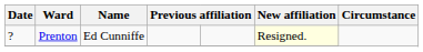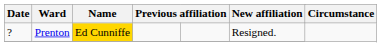Prenton | Name: no background -> gold background
Prenton | column 6: lightyellow background -> no background
